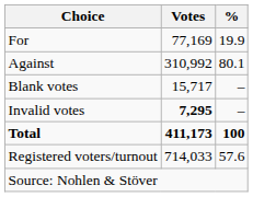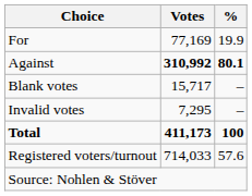Against | Votes: normal -> bold
Against | %: normal -> bold
Invalid votes | Votes: bold -> normal
